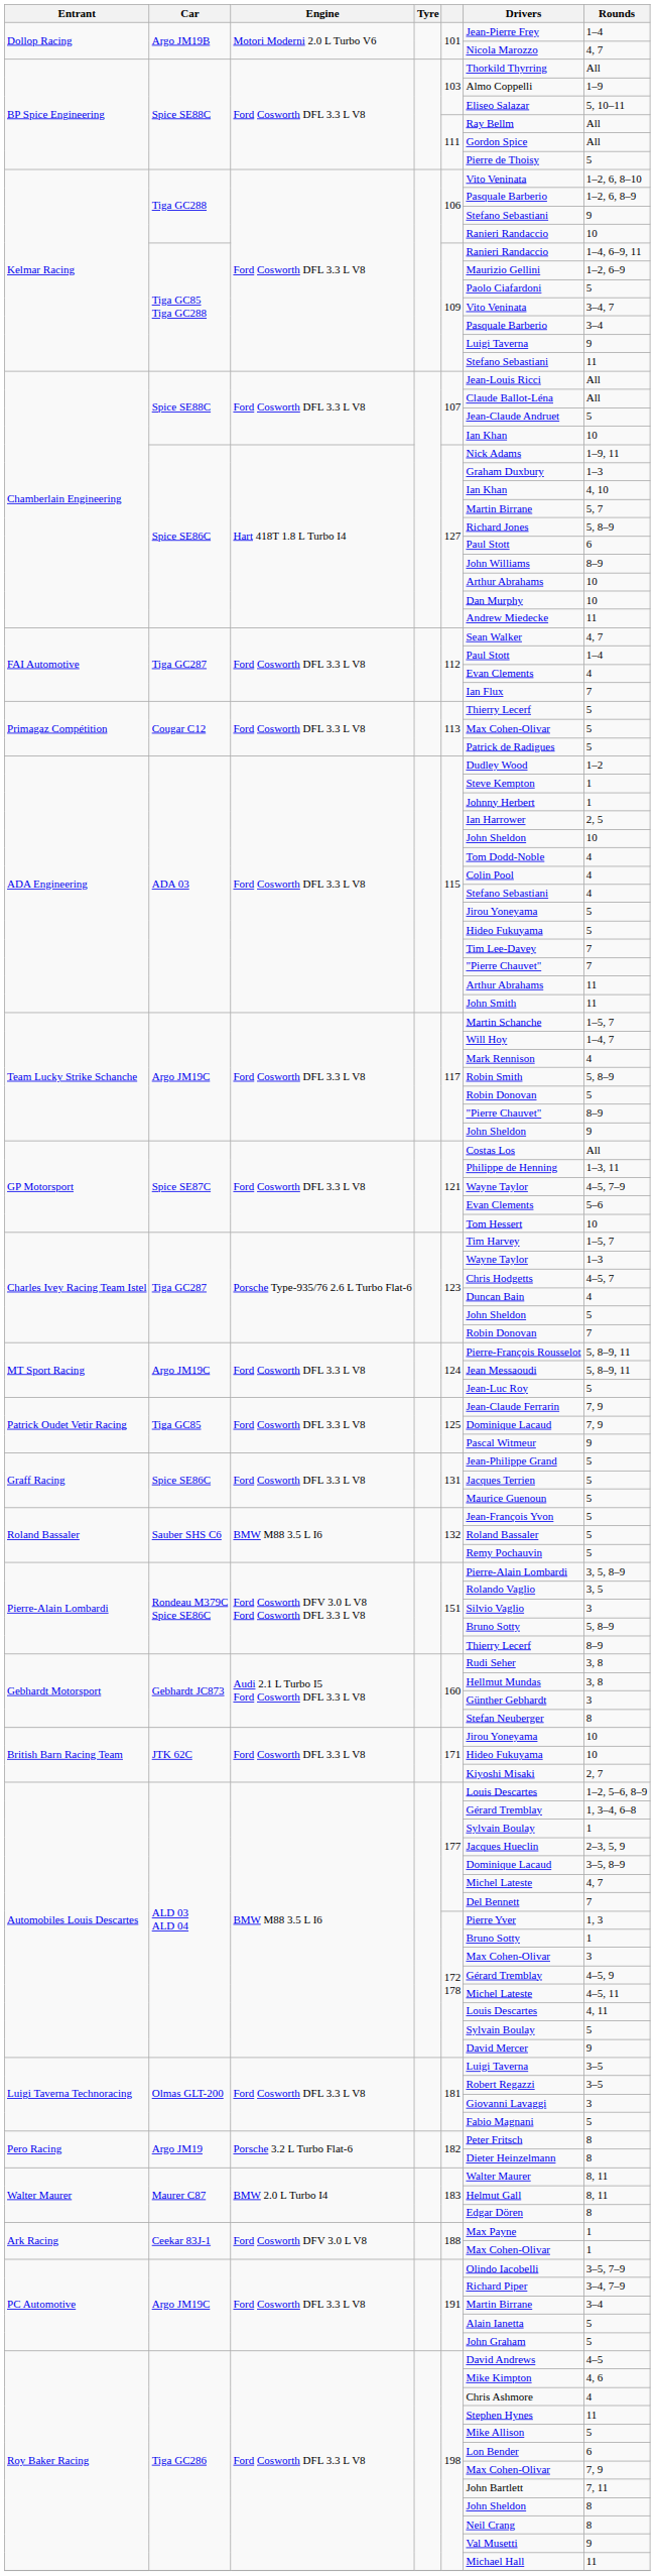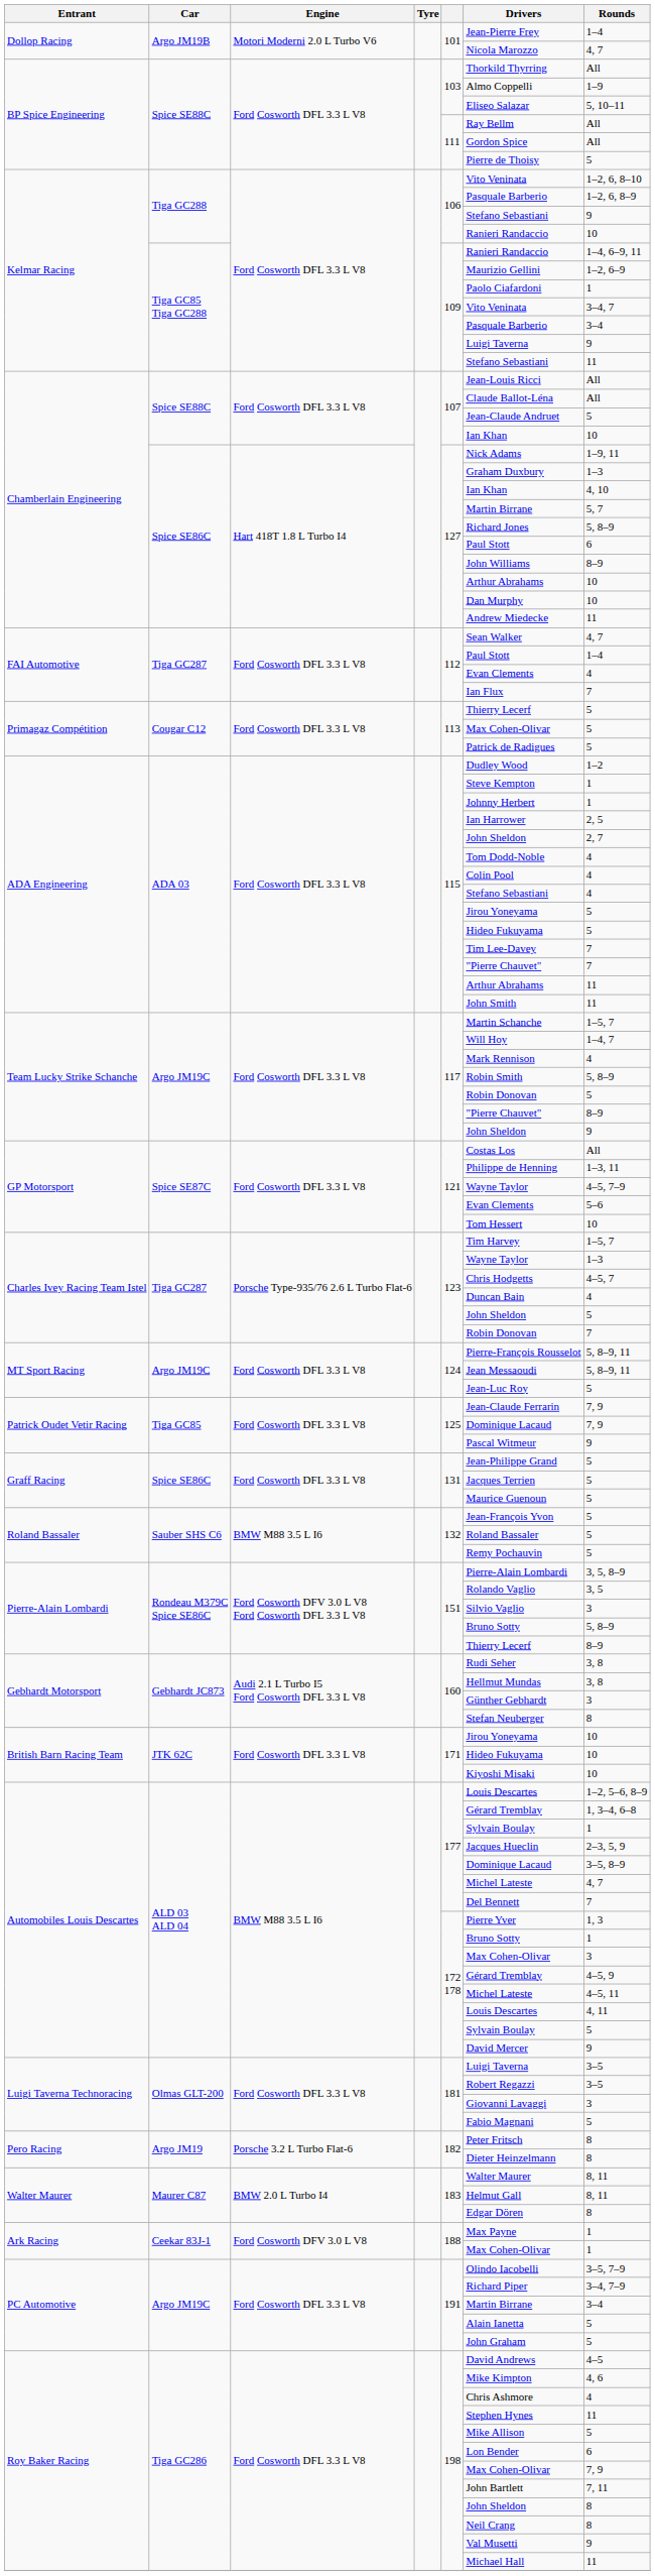row 16 | Rounds: 5 -> 1
row 46 | Rounds: 10 -> 2, 7
row 97 | Rounds: 2, 7 -> 10
